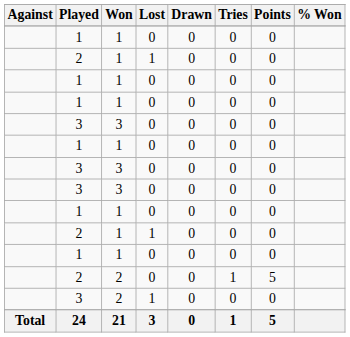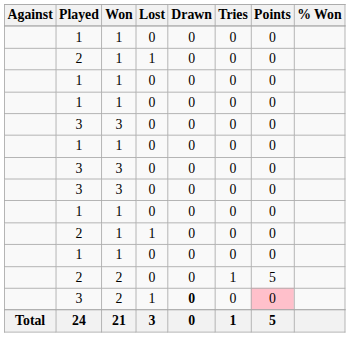3 / 2 | Drawn: normal -> bold
3 / 2 | Points: no background -> pink background
